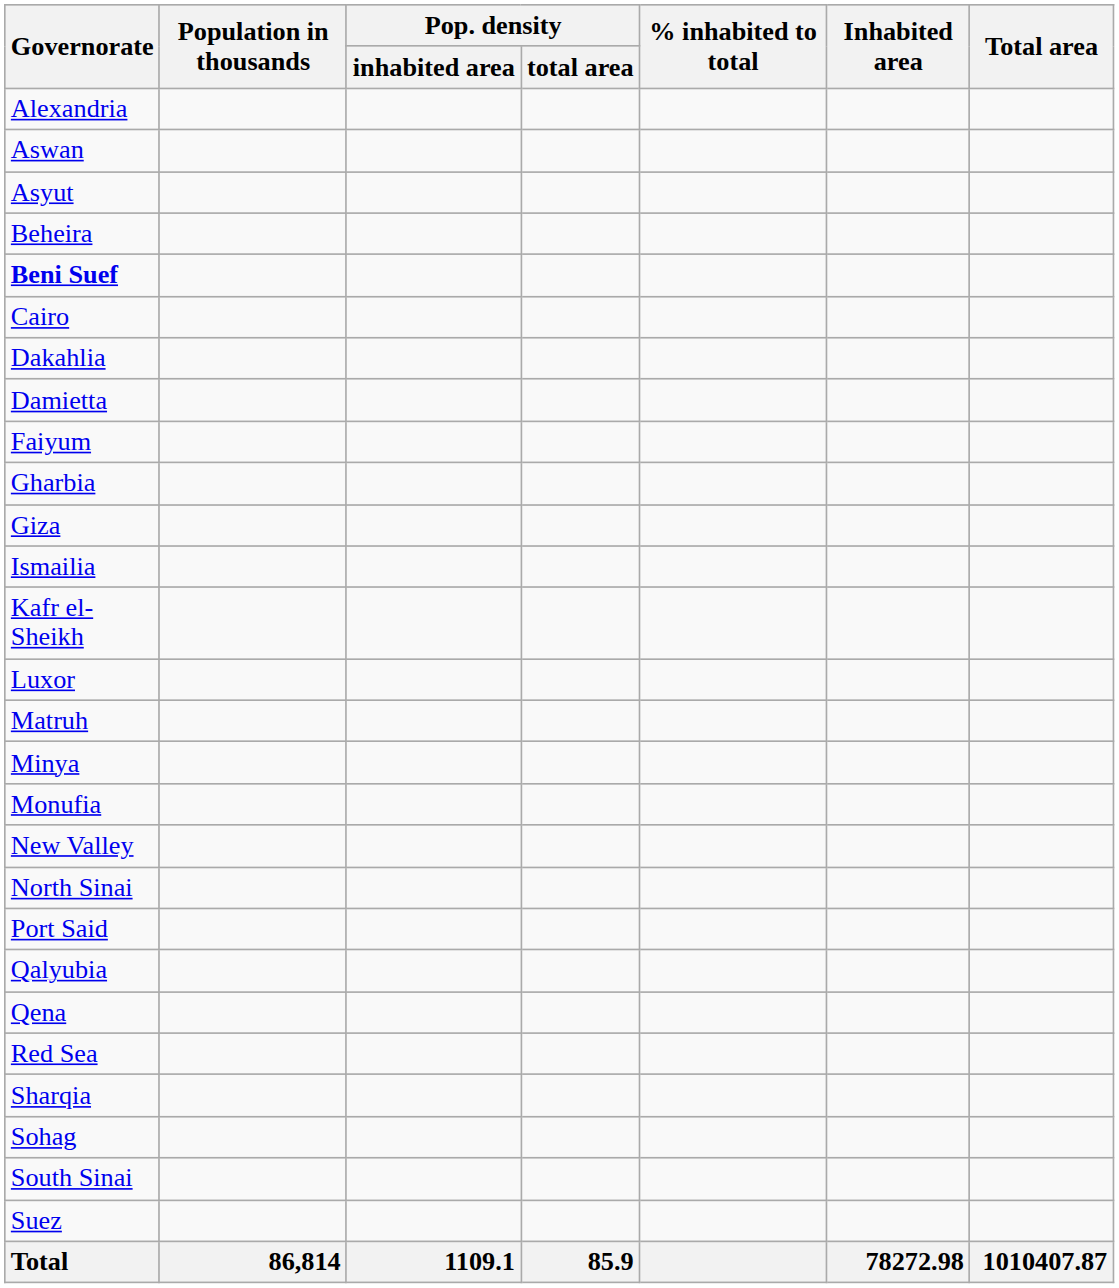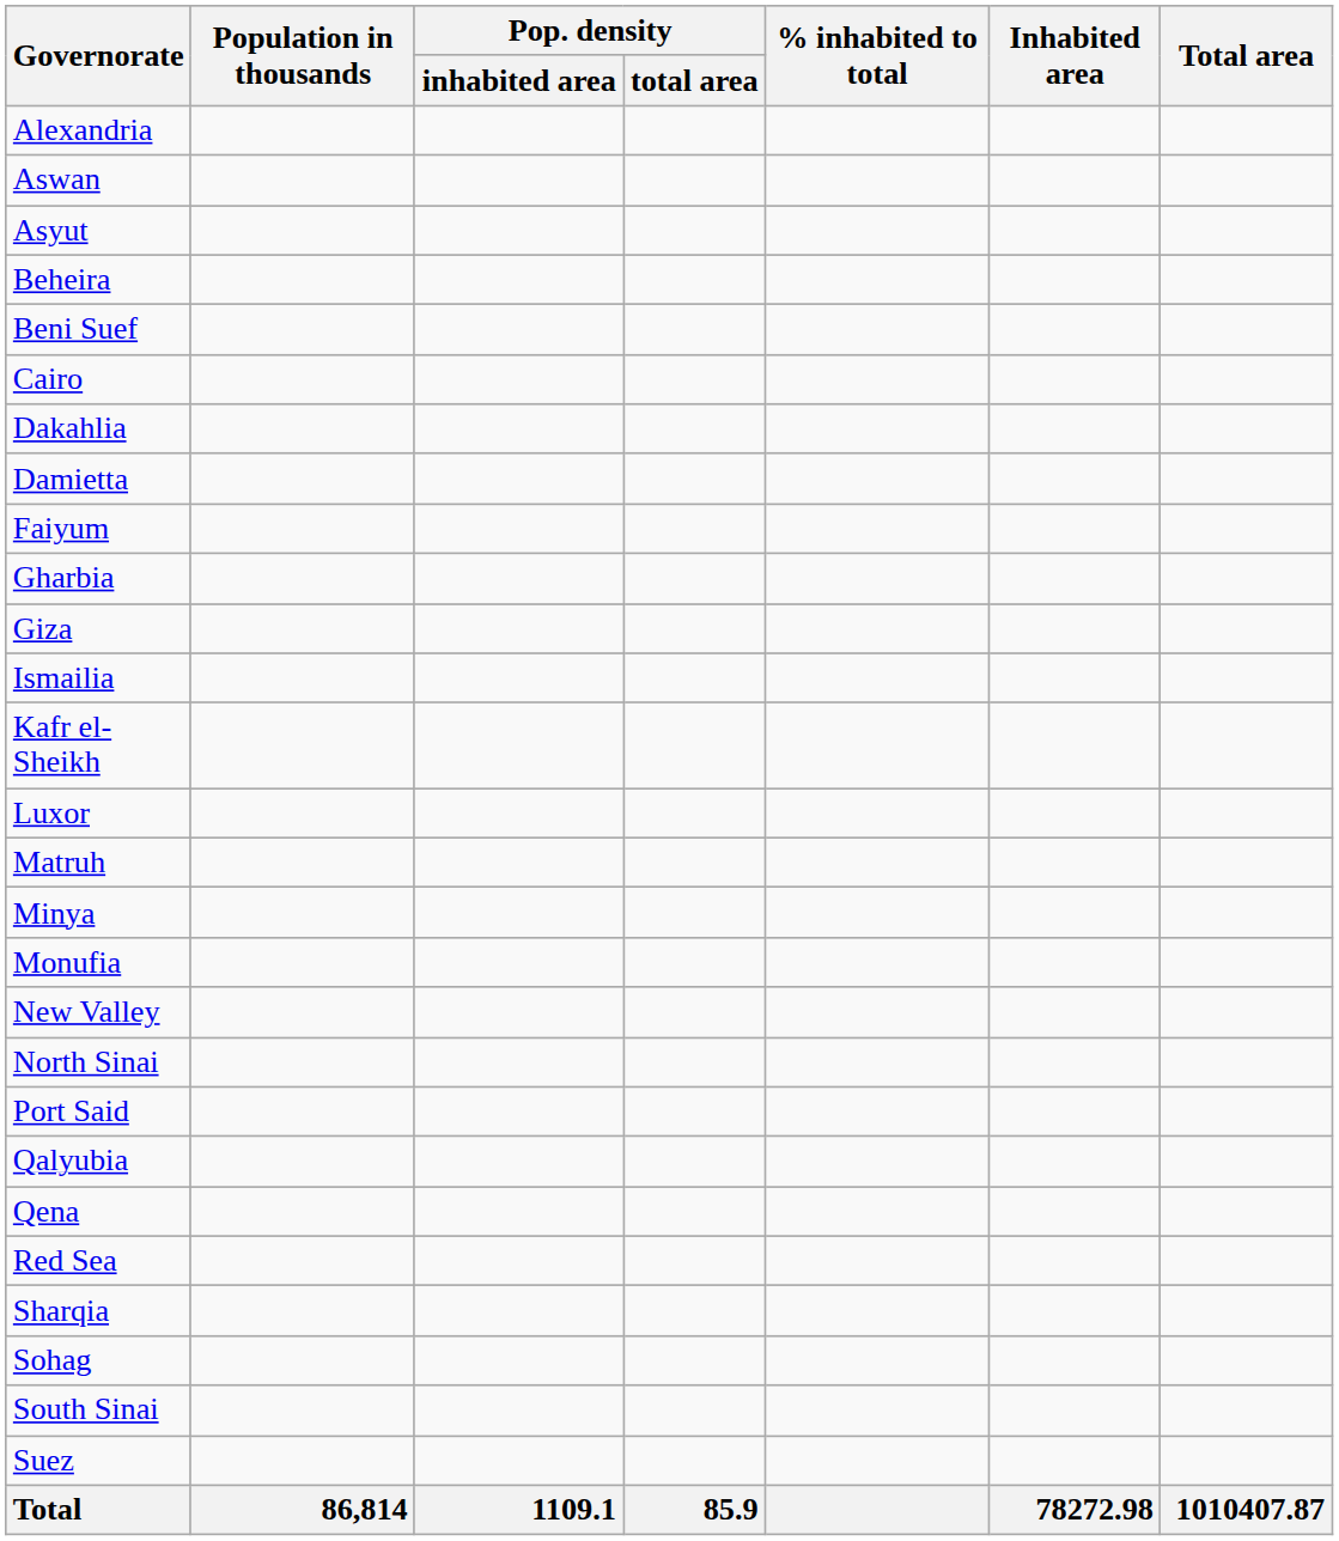Beni Suef | Governorate: bold -> normal
